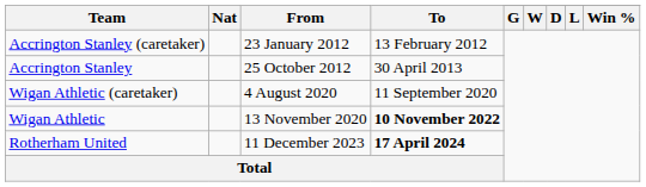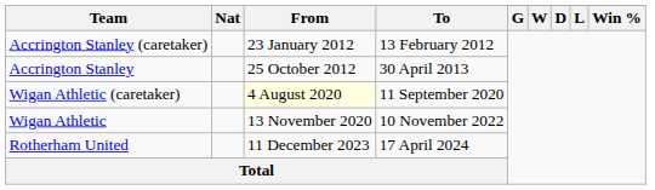Wigan Athletic (caretaker) | From: no background -> lightyellow background
Wigan Athletic | To: bold -> normal
Rotherham United | To: bold -> normal
